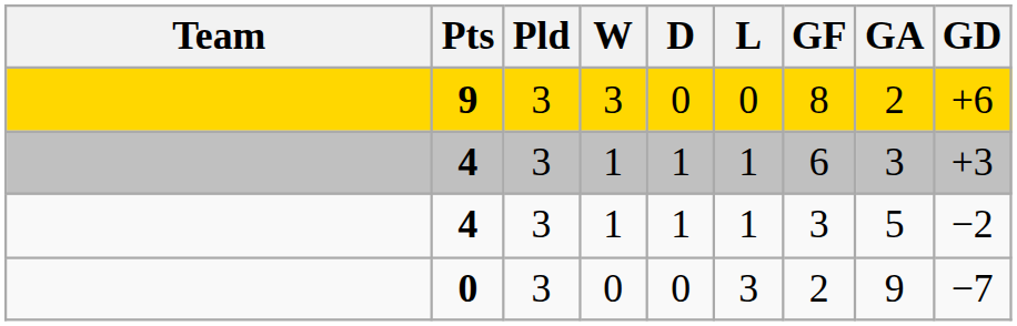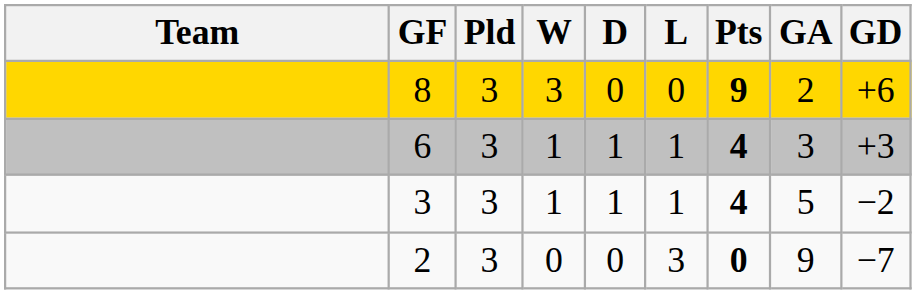columns swapped: Pts <-> GF
